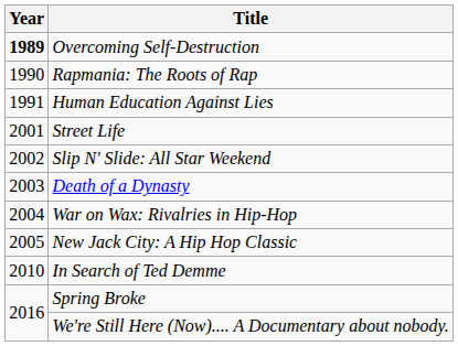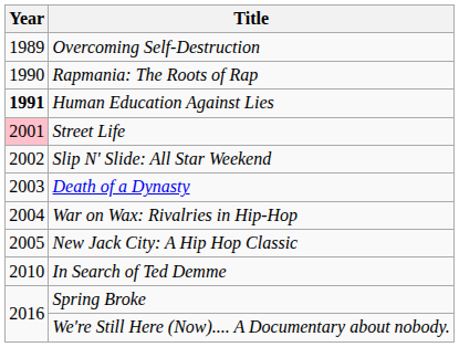Overcoming Self-Destruction | Year: bold -> normal
Human Education Against Lies | Year: normal -> bold
Street Life | Year: no background -> pink background
